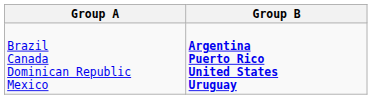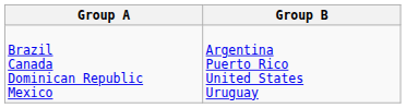Brazil Canada Dominican Republic Mexico | Group B: bold -> normal
